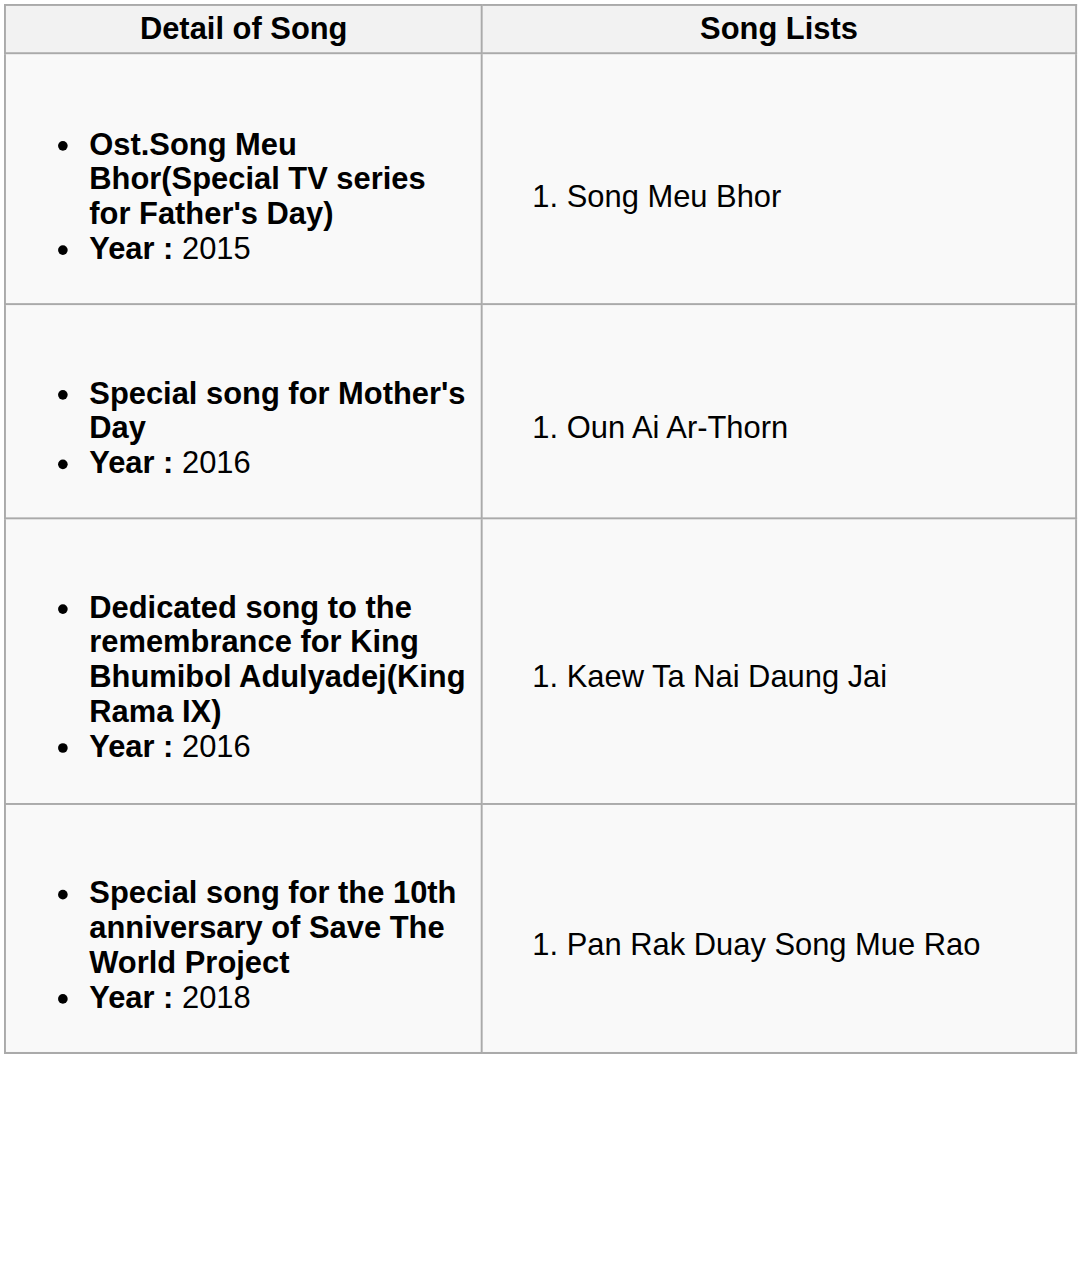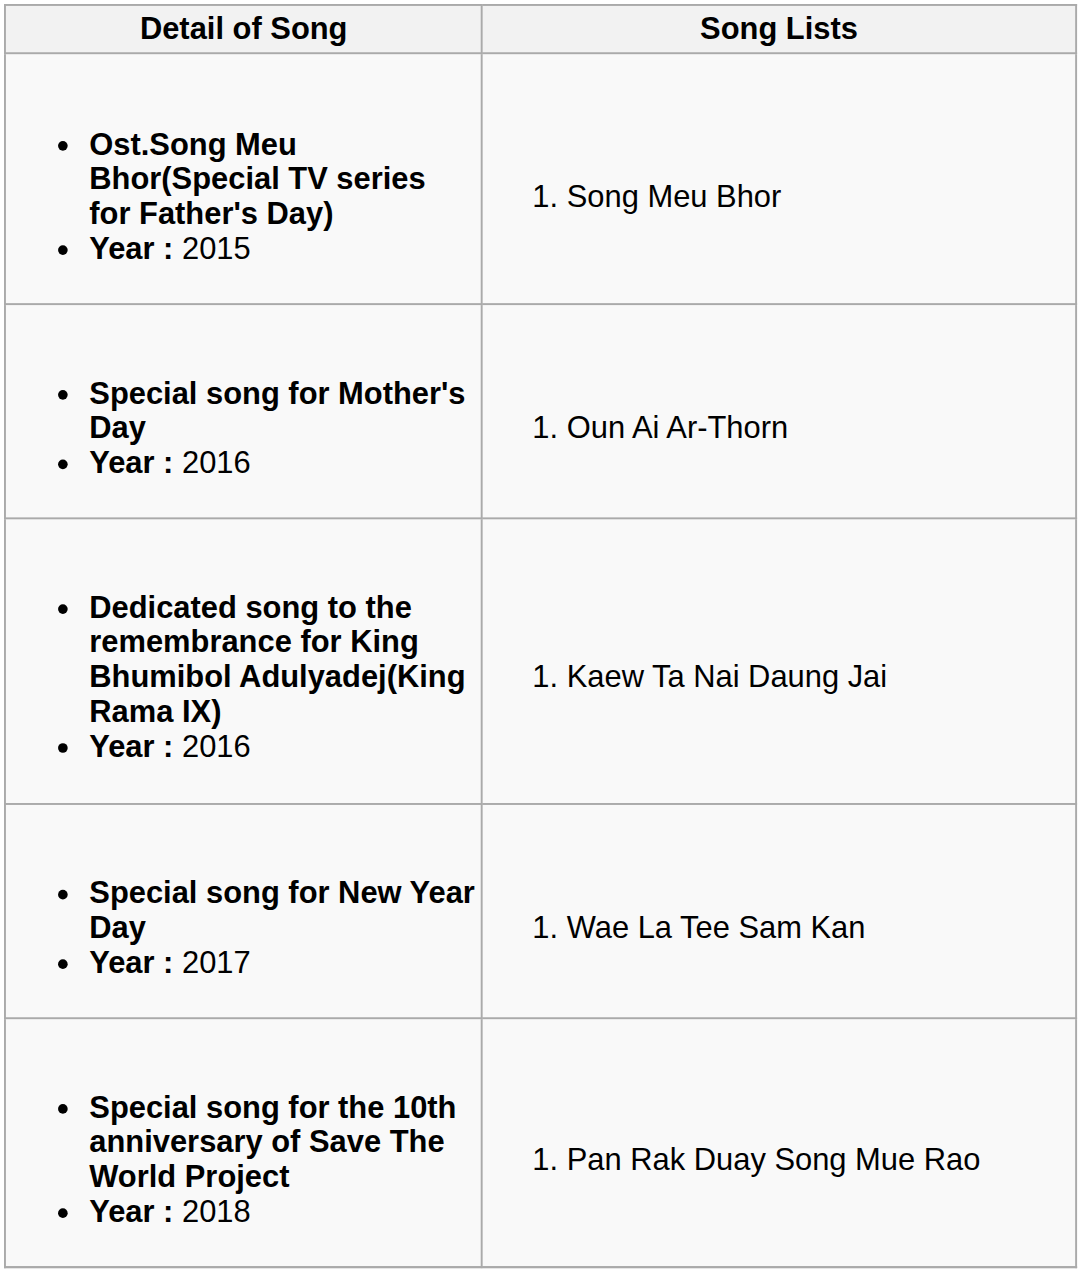+ row: Special song for New Year Day Year : 2017 | Wae La Tee Sam Kan
